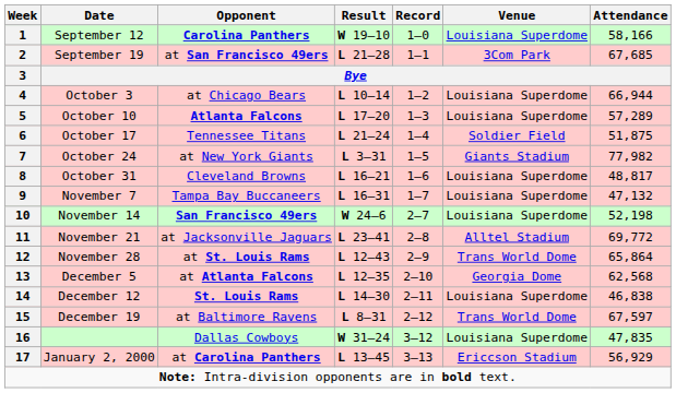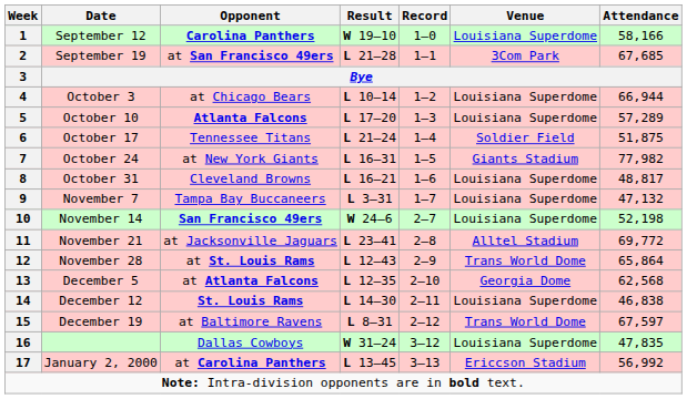7 | Result: L 3–31 -> L 16–31
9 | Result: L 16–31 -> L 3–31
17 | Attendance: 56,929 -> 56,992
